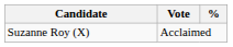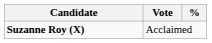Suzanne Roy (X) | Candidate: normal -> bold
